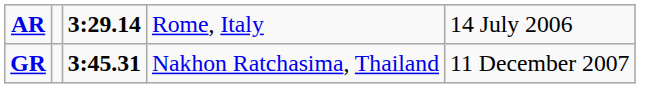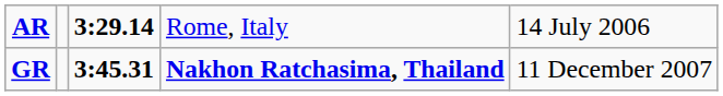GR | column 4: normal -> bold
